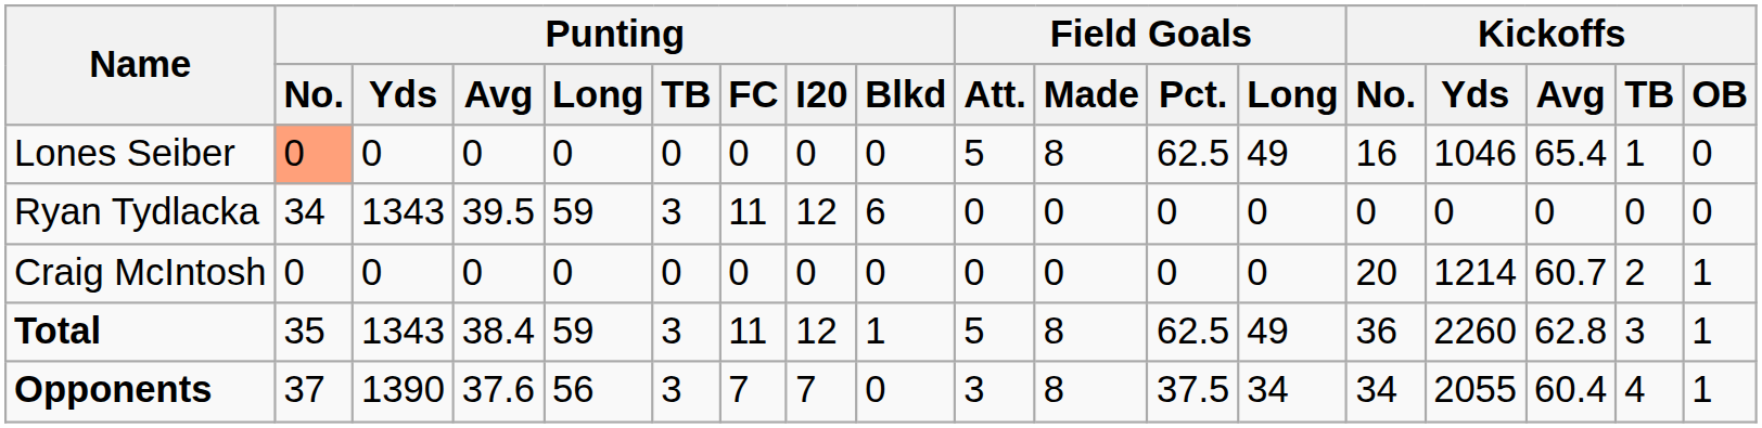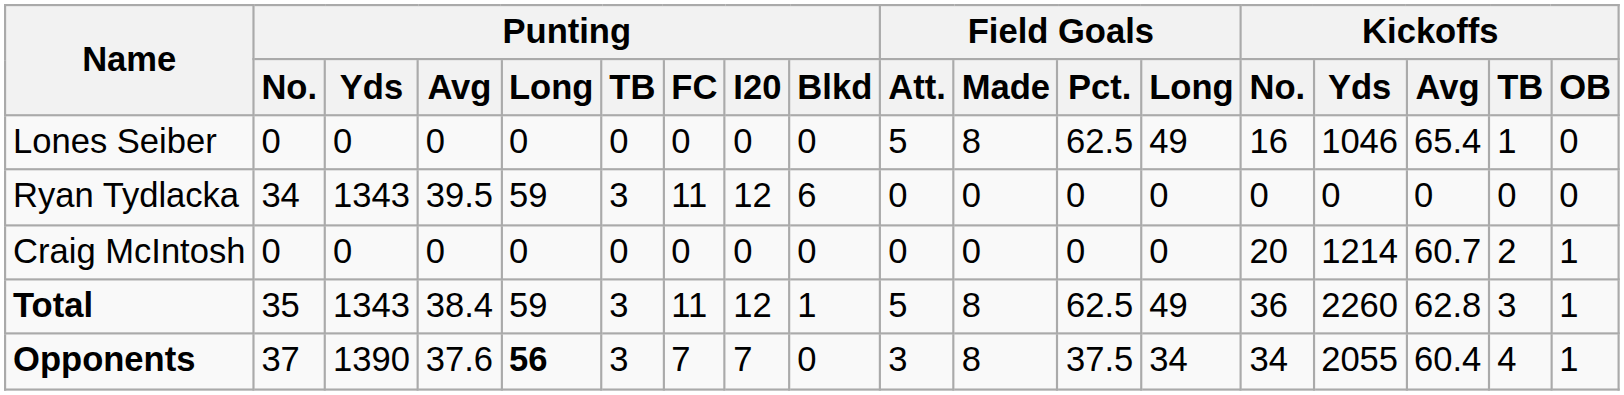Lones Seiber | Punting / No.: lightsalmon background -> no background
Opponents | Punting / Long: normal -> bold
